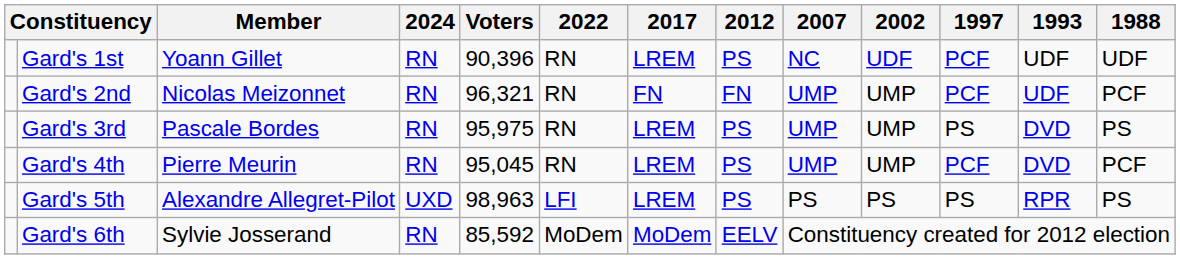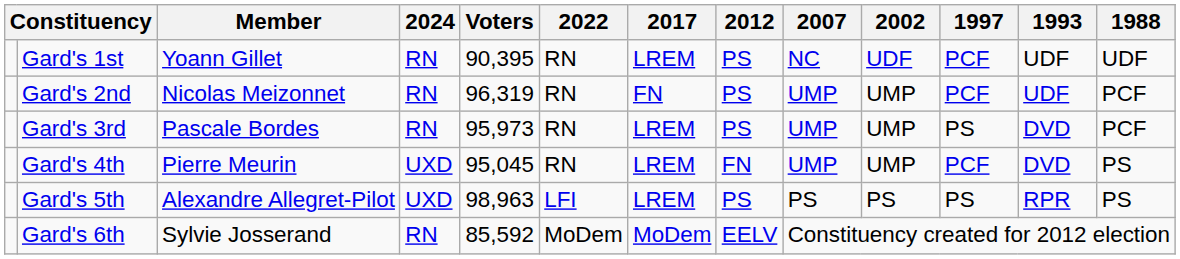Gard's 1st | Voters: 90,396 -> 90,395
Gard's 2nd | Voters: 96,321 -> 96,319
Gard's 2nd | 2012: FN -> PS
Gard's 3rd | Voters: 95,975 -> 95,973
Gard's 3rd | 1988: PS -> PCF
Gard's 4th | 2024: RN -> UXD
Gard's 4th | 2012: PS -> FN
Gard's 4th | 1988: PCF -> PS
